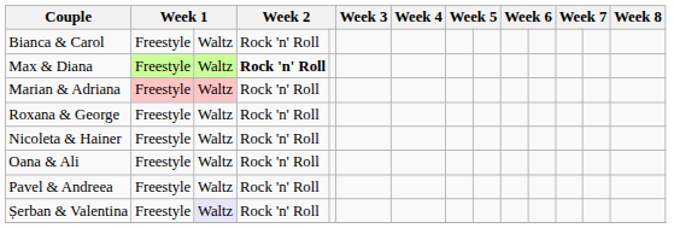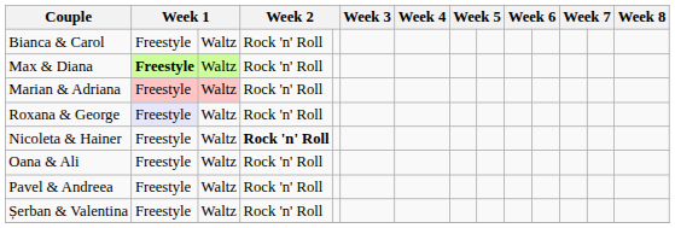Max & Diana | column 2: normal -> bold
Max & Diana | column 4: bold -> normal
Roxana & George | column 2: no background -> lavender background
Nicoleta & Hainer | column 4: normal -> bold
Șerban & Valentina | column 3: lavender background -> no background
